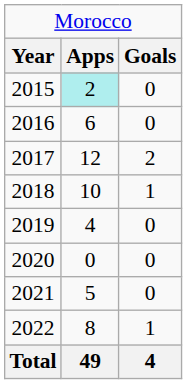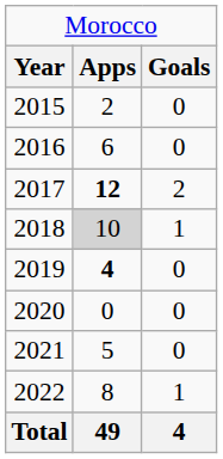2015 | column 2: paleturquoise background -> no background
2017 | column 2: normal -> bold
2018 | column 2: no background -> lightgrey background
2019 | column 2: normal -> bold
